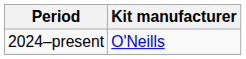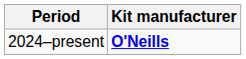2024–present | Kit manufacturer: normal -> bold
